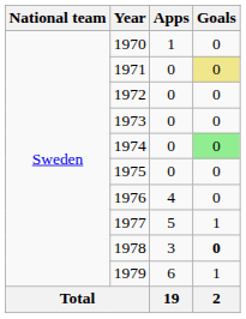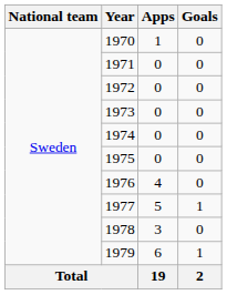1971 | Goals: khaki background -> no background
1974 | Goals: lightgreen background -> no background
1978 | Goals: bold -> normal
